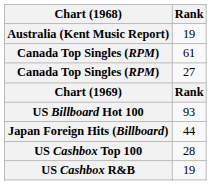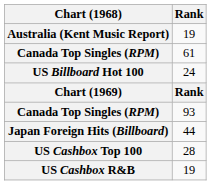row 4 | Chart (1968): Canada Top Singles (RPM) -> US Billboard Hot 100
row 4 | Rank: 27 -> 24
row 6 | Chart (1968): US Billboard Hot 100 -> Canada Top Singles (RPM)
